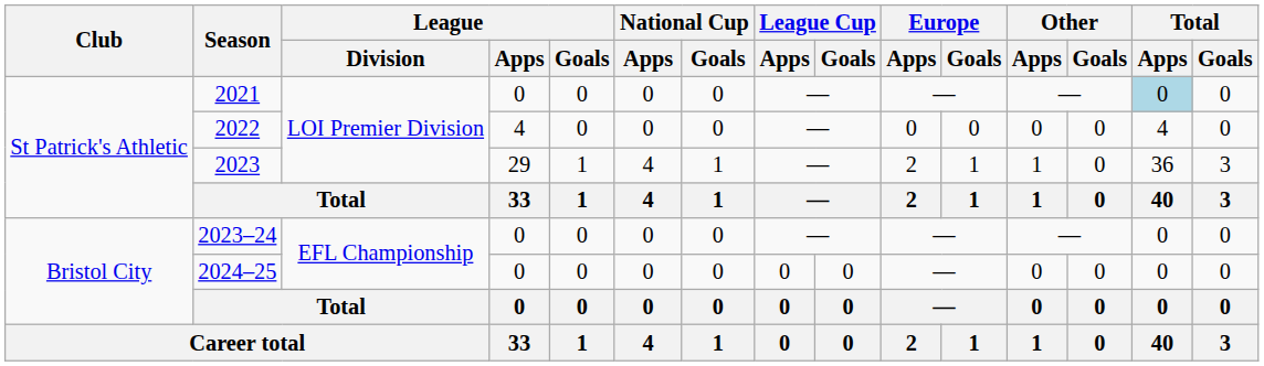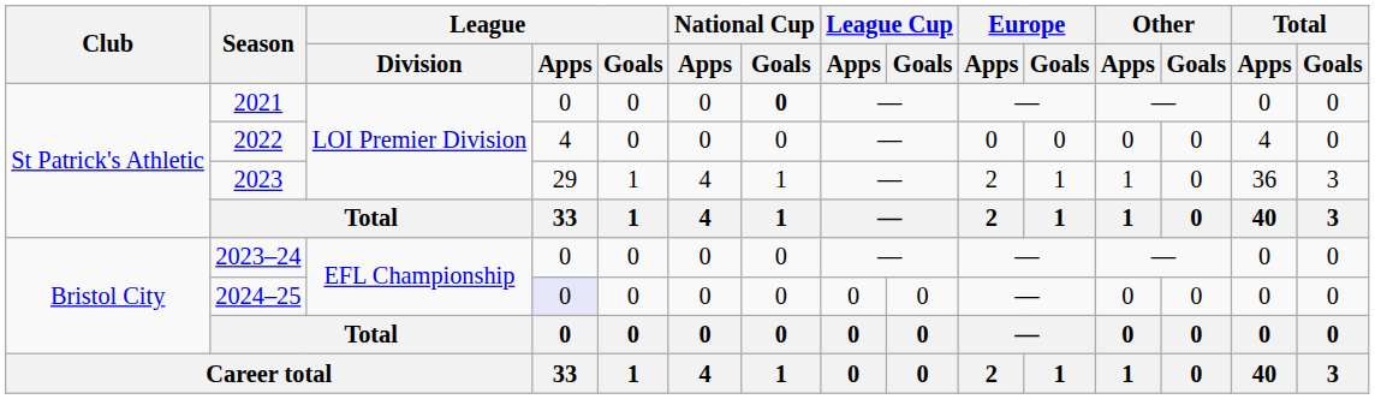2021 | National Cup / Goals: normal -> bold
2021 | Total / Apps: lightblue background -> no background
2024–25 | League / Apps: no background -> lavender background
